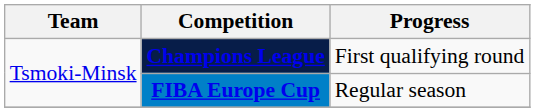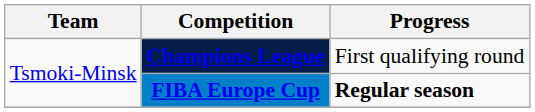FIBA Europe Cup | Progress: normal -> bold
